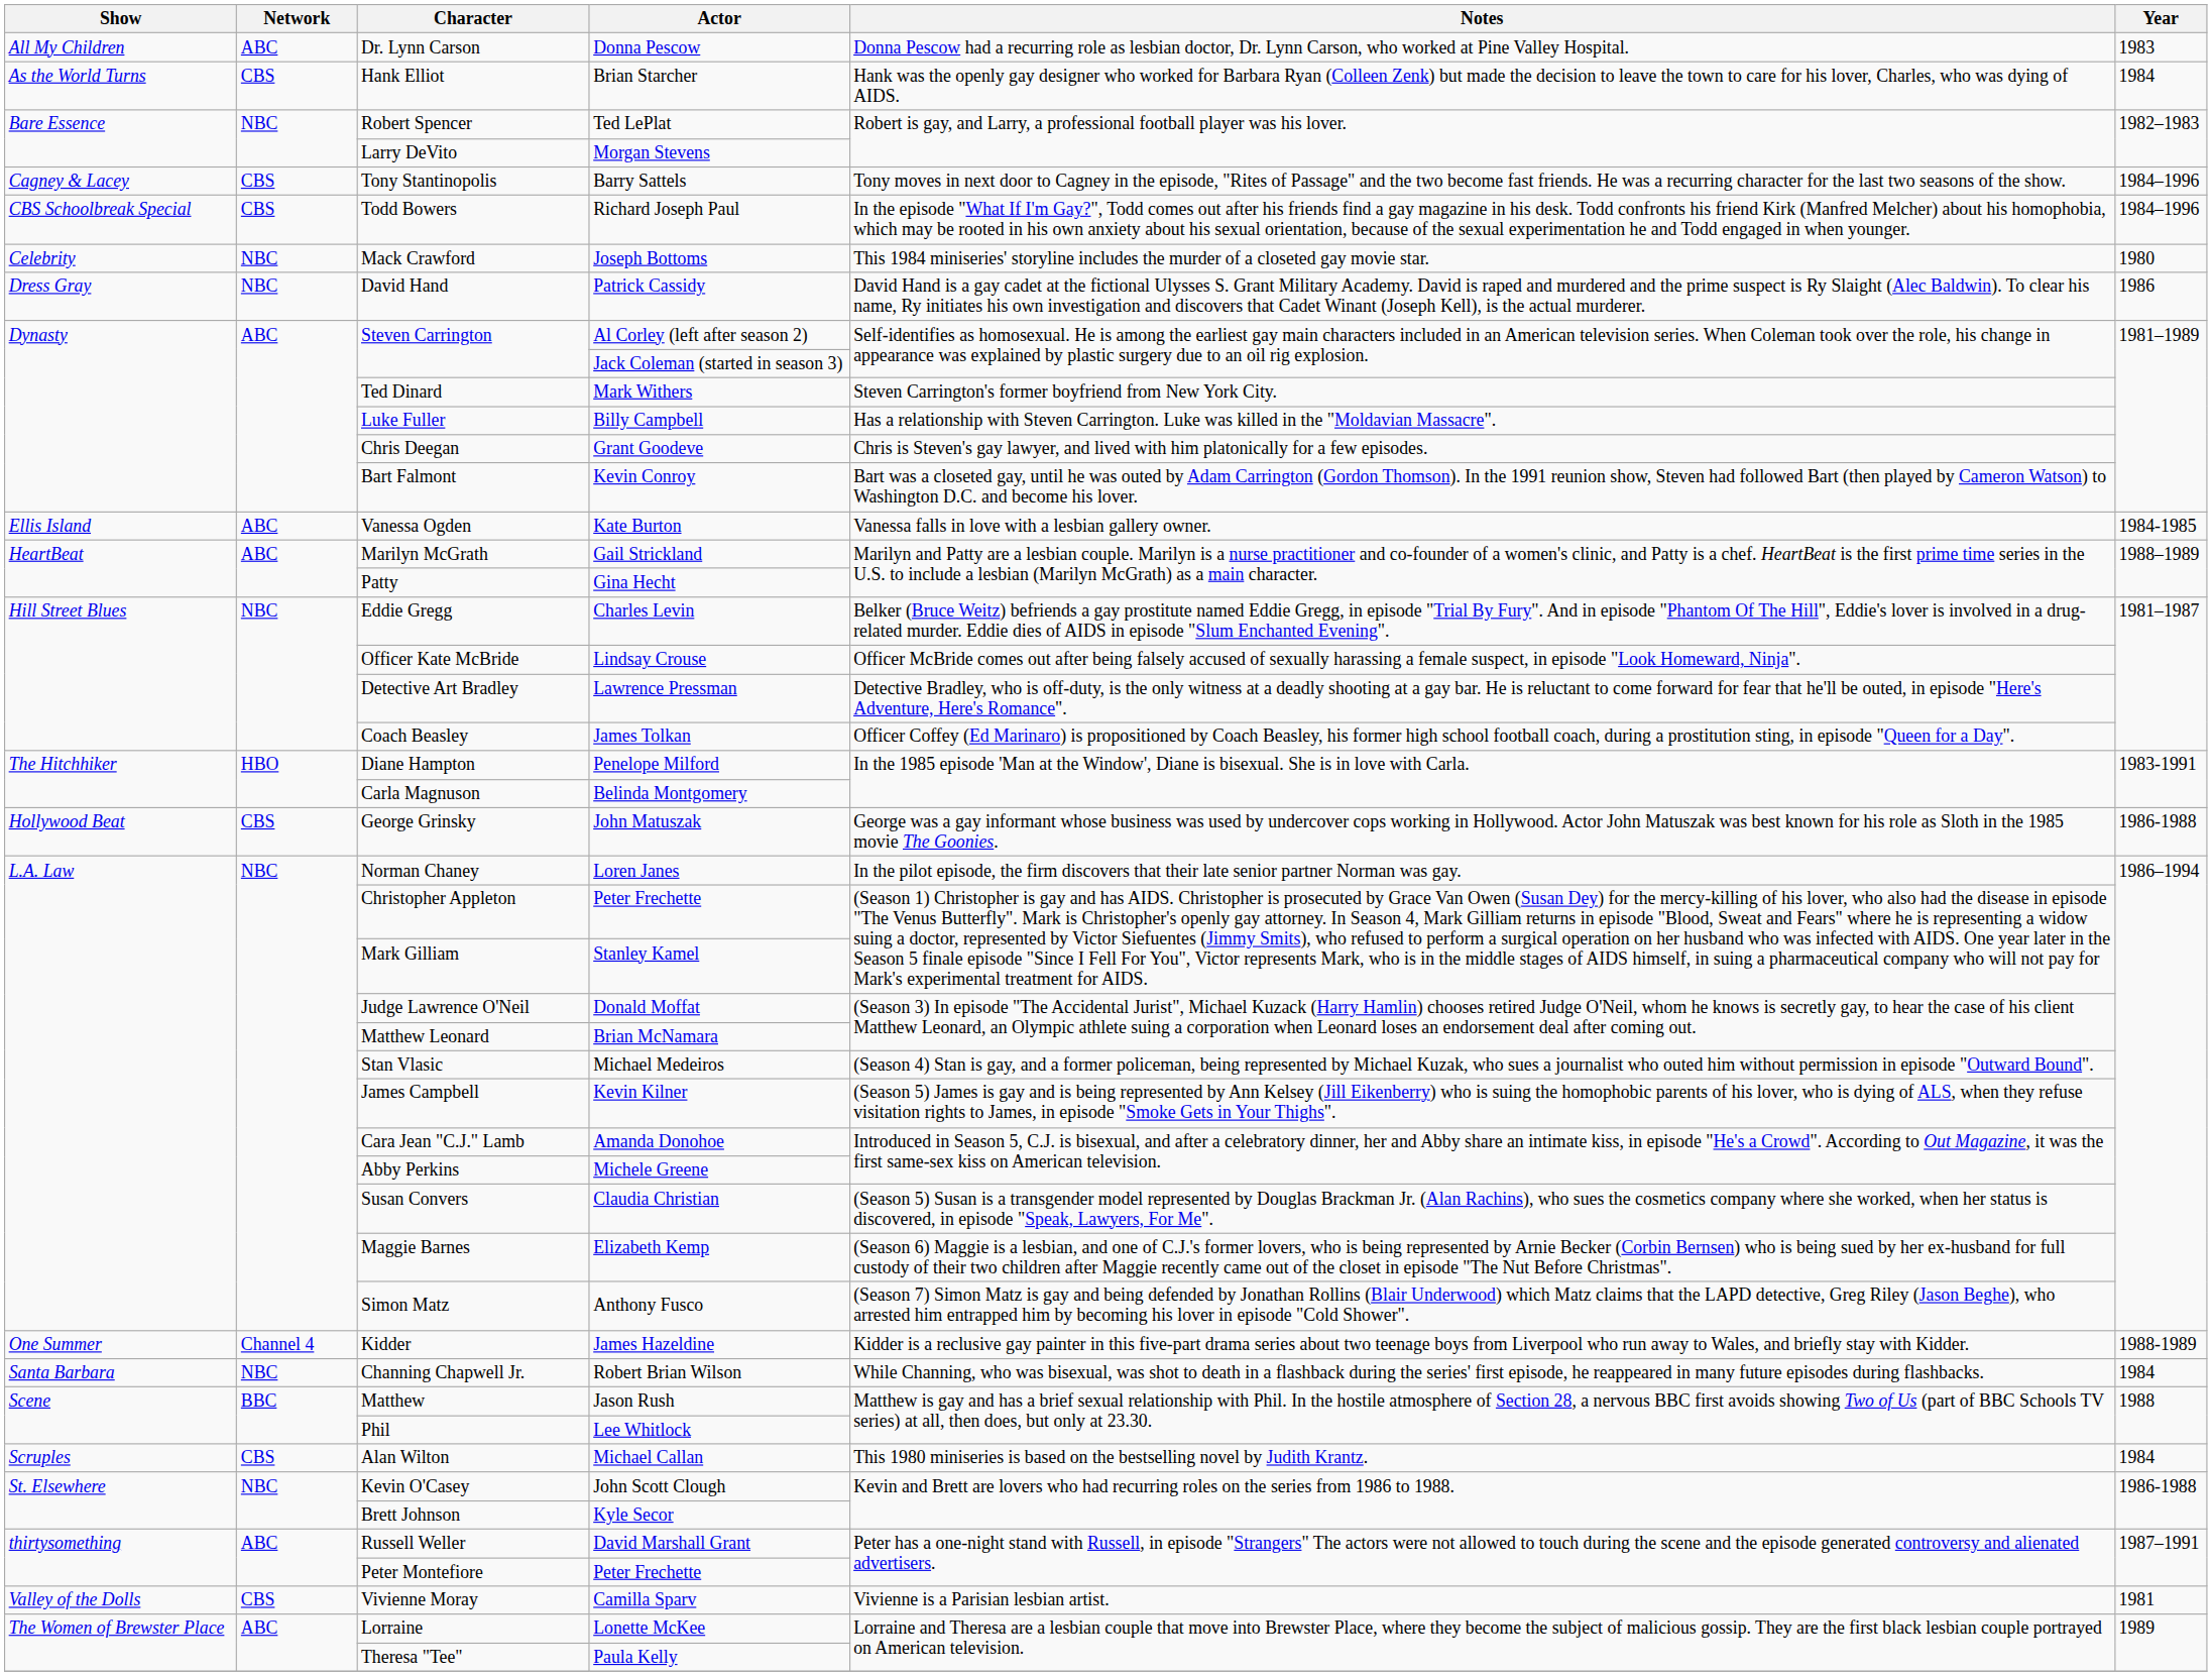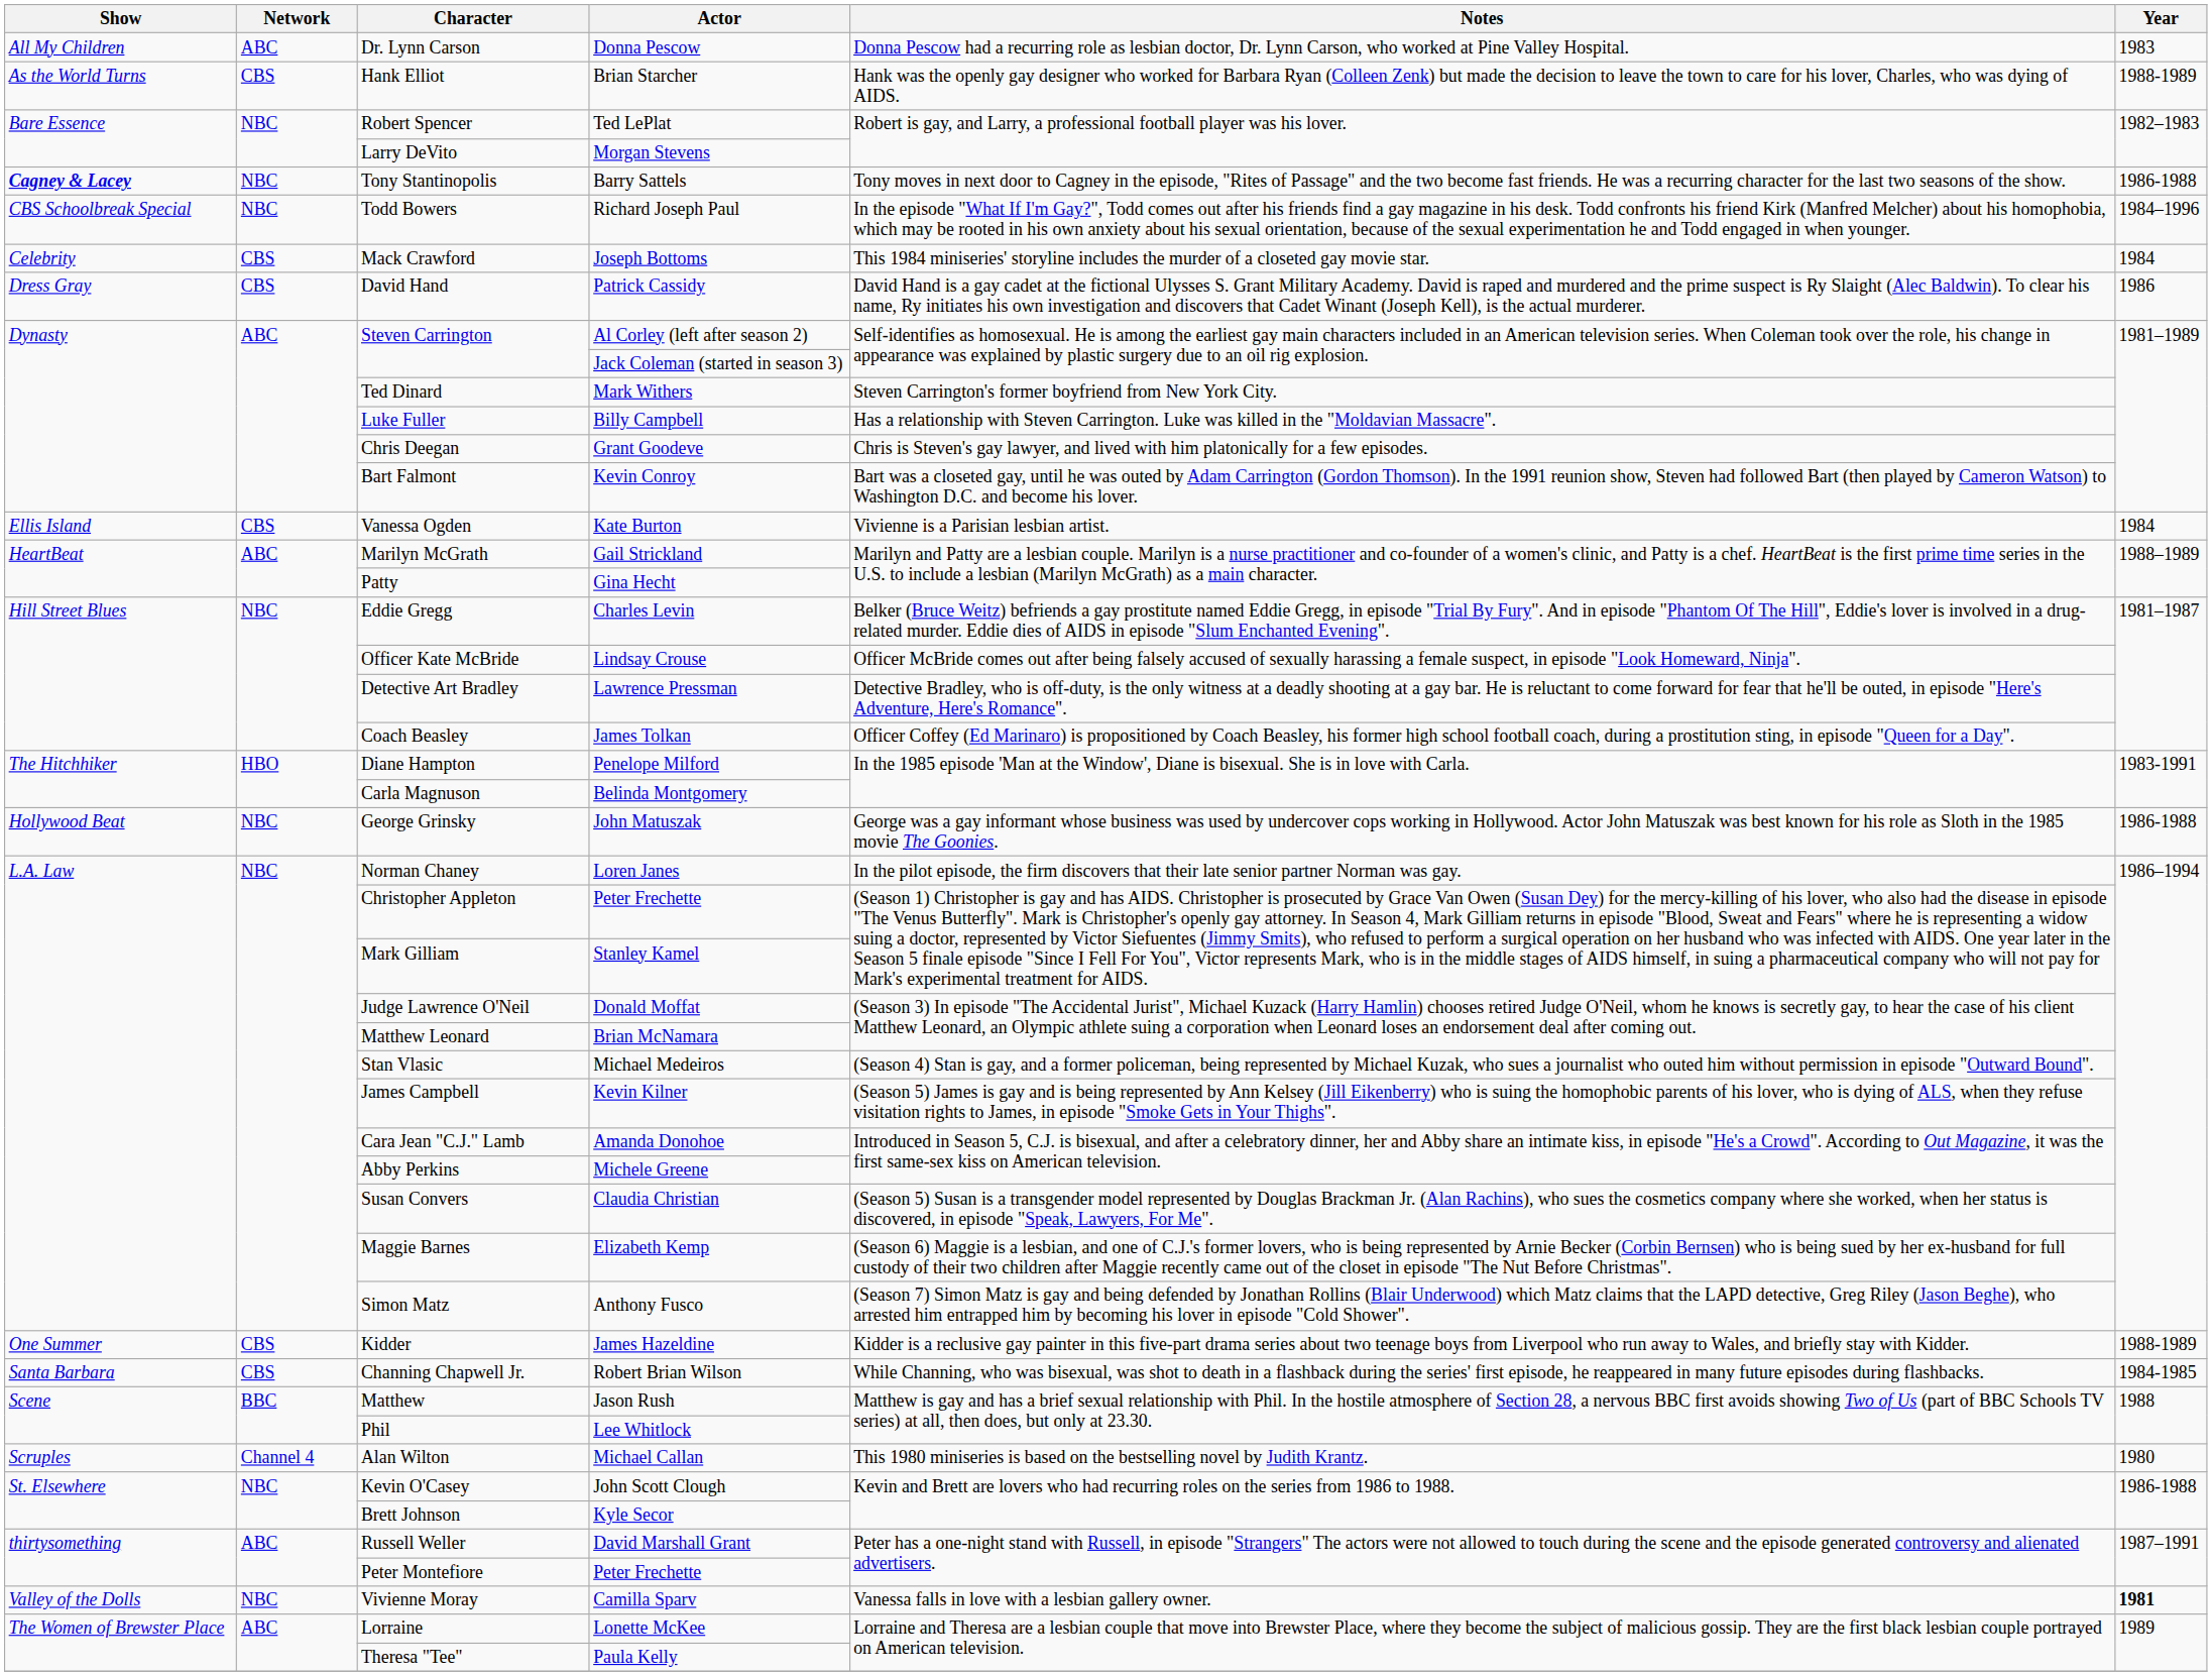Hank Elliot | Year: 1984 -> 1988-1989
Tony Stantinopolis | Show: normal -> bold
Tony Stantinopolis | Network: CBS -> NBC
Tony Stantinopolis | Year: 1984–1996 -> 1986-1988
Todd Bowers | Network: CBS -> NBC
Mack Crawford | Network: NBC -> CBS
Mack Crawford | Year: 1980 -> 1984
David Hand | Network: NBC -> CBS
Vanessa Ogden | Network: ABC -> CBS
Vanessa Ogden | Notes: Vanessa falls in love with a lesbian gallery owner. -> Vivienne is a Parisian lesbian artist.
Vanessa Ogden | Year: 1984-1985 -> 1984
George Grinsky | Network: CBS -> NBC
Kidder | Network: Channel 4 -> CBS
Channing Chapwell Jr. | Network: NBC -> CBS
Channing Chapwell Jr. | Year: 1984 -> 1984-1985
Alan Wilton | Network: CBS -> Channel 4
Alan Wilton | Year: 1984 -> 1980
Vivienne Moray | Network: CBS -> NBC
Vivienne Moray | Notes: Vivienne is a Parisian lesbian artist. -> Vanessa falls in love with a lesbian gallery owner.
Vivienne Moray | Year: normal -> bold
